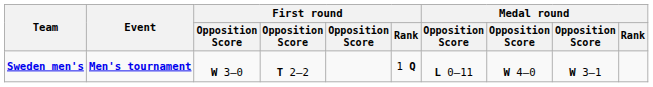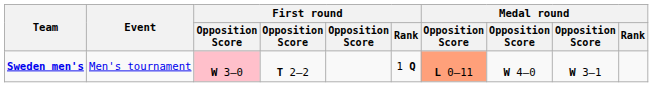Sweden men's | Event: bold -> normal
Sweden men's | column 3: no background -> pink background
Sweden men's | column 7: no background -> lightsalmon background
